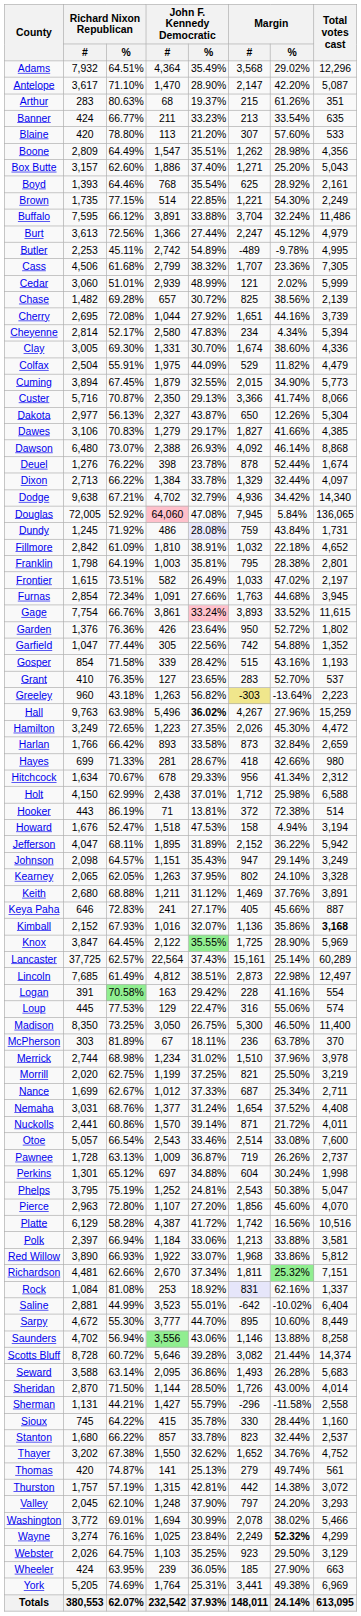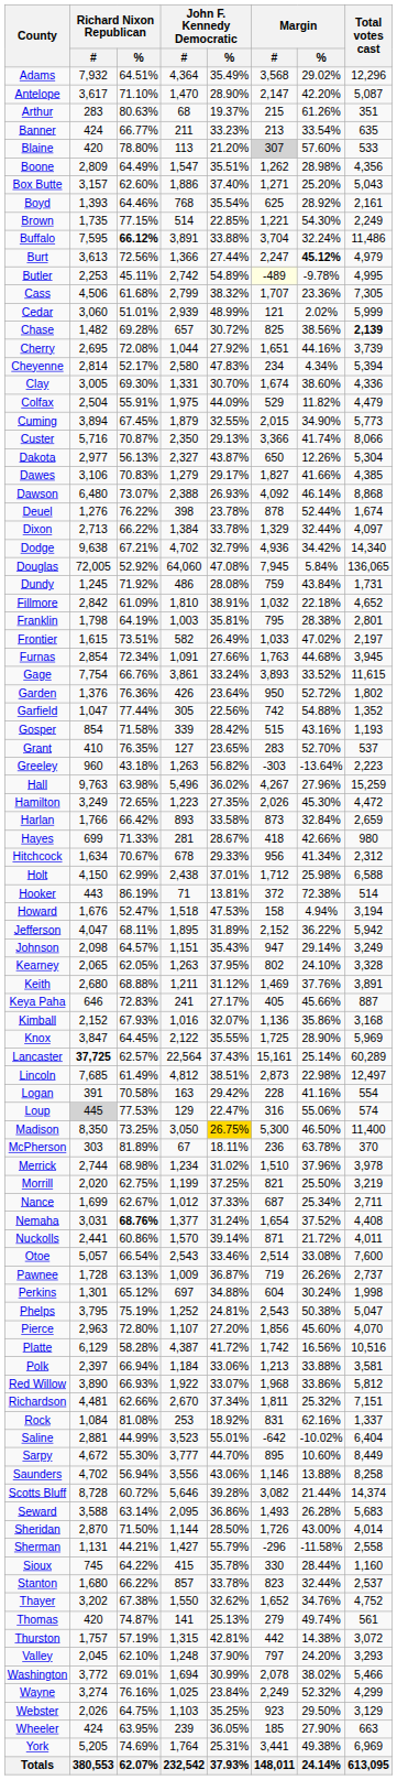Blaine | Margin / #: no background -> lightgrey background
Buffalo | Richard Nixon Republican / %: normal -> bold
Burt | Margin / %: normal -> bold
Butler | Margin / #: no background -> lightyellow background
Chase | Total votes cast: normal -> bold
Douglas | John F. Kennedy Democratic / #: pink background -> no background
Dundy | John F. Kennedy Democratic / %: lavender background -> no background
Gage | John F. Kennedy Democratic / %: pink background -> no background
Greeley | Margin / #: khaki background -> no background
Hall | John F. Kennedy Democratic / %: bold -> normal
Kimball | Total votes cast: bold -> normal
Knox | John F. Kennedy Democratic / %: lightgreen background -> no background
Lancaster | Richard Nixon Republican / #: normal -> bold
Logan | Richard Nixon Republican / %: lightgreen background -> no background
Loup | Richard Nixon Republican / #: no background -> lightgrey background
Madison | John F. Kennedy Democratic / %: no background -> gold background
Nemaha | Richard Nixon Republican / %: normal -> bold
Richardson | Margin / %: lightgreen background -> no background
Rock | Margin / #: lavender background -> no background
Saunders | John F. Kennedy Democratic / #: lightgreen background -> no background
Wayne | Margin / %: bold -> normal
